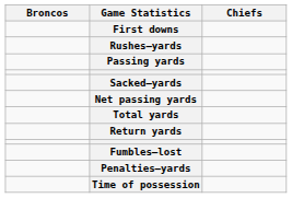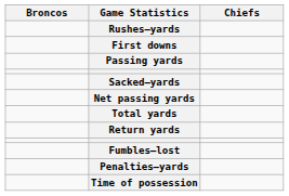rows swapped: First downs <-> Rushes–yards
